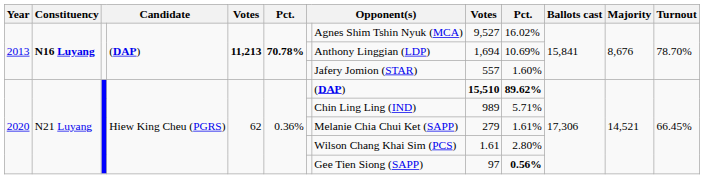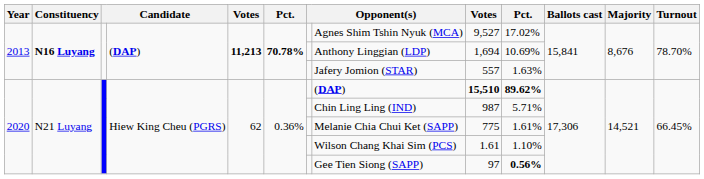row 2 | column 10: 16.02% -> 17.02%
row 4 | column 10: 1.60% -> 1.63%
row 6 | column 9: 989 -> 987
row 7 | column 9: 279 -> 775
row 8 | column 10: 2.80% -> 1.10%
